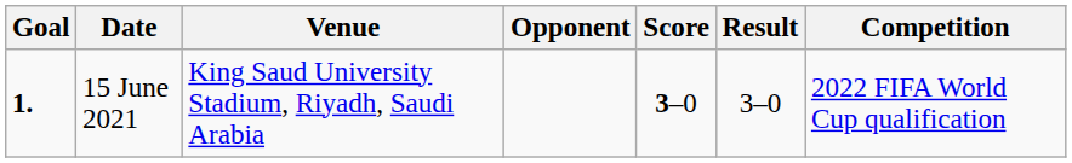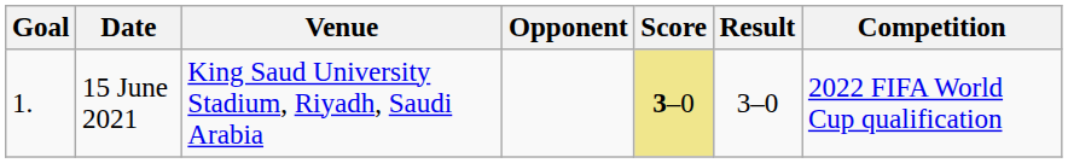15 June 2021 | Goal: bold -> normal
15 June 2021 | Score: no background -> khaki background
